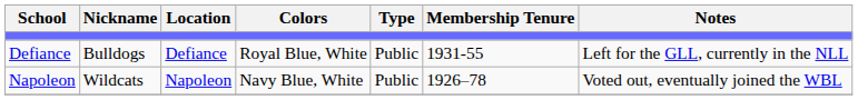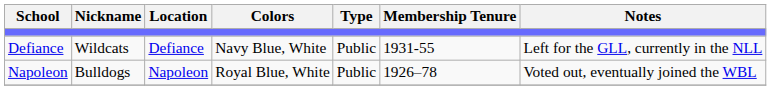row 3 | Nickname: Bulldogs -> Wildcats
row 3 | Colors: Royal Blue, White -> Navy Blue, White
row 4 | Nickname: Wildcats -> Bulldogs
row 4 | Colors: Navy Blue, White -> Royal Blue, White
